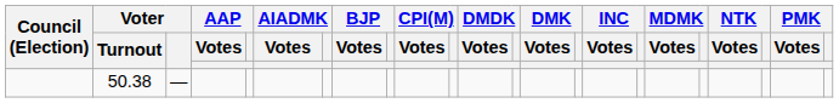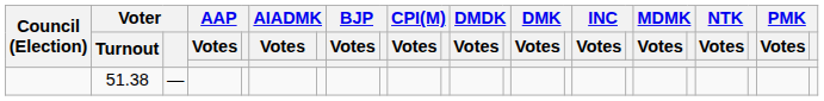row 4 | Voter / Turnout: 50.38 -> 51.38
